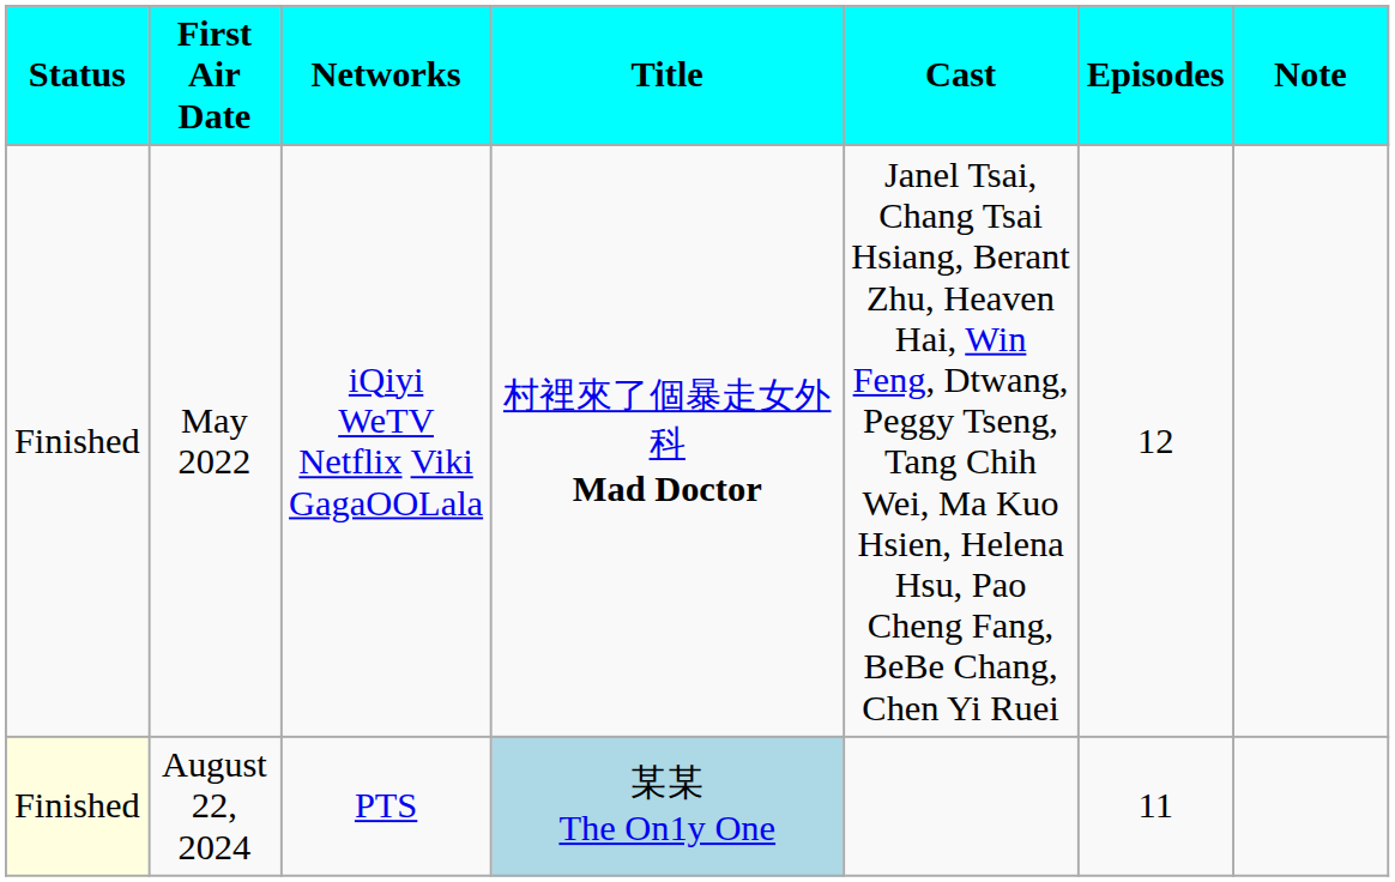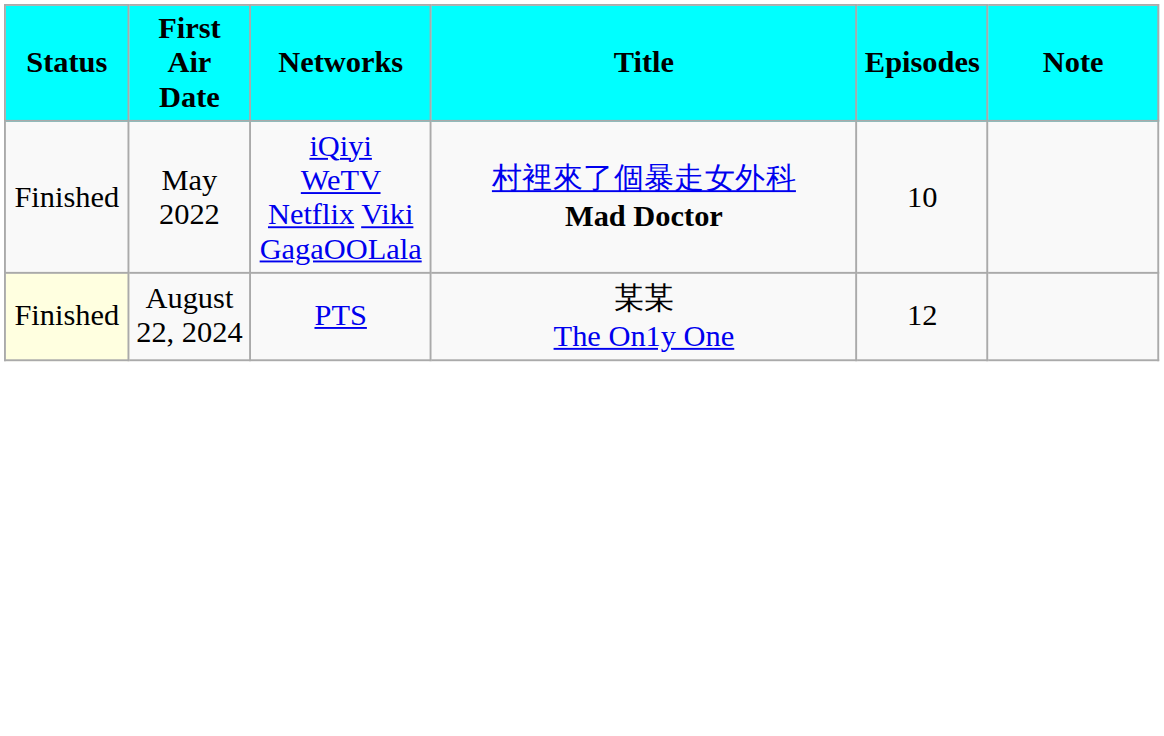- column: Cast | Janel Tsai, Chang Tsai Hsiang, Berant Zhu, Heaven Hai, Win Feng, Dtwang, Peggy Tseng, Tang Chih Wei, Ma Kuo Hsien, Helena Hsu, Pao Cheng Fang, BeBe Chang, Chen Yi Ruei
May 2022 | Episodes: 12 -> 10
August 22, 2024 | Title: lightblue background -> no background
August 22, 2024 | Episodes: 11 -> 12
